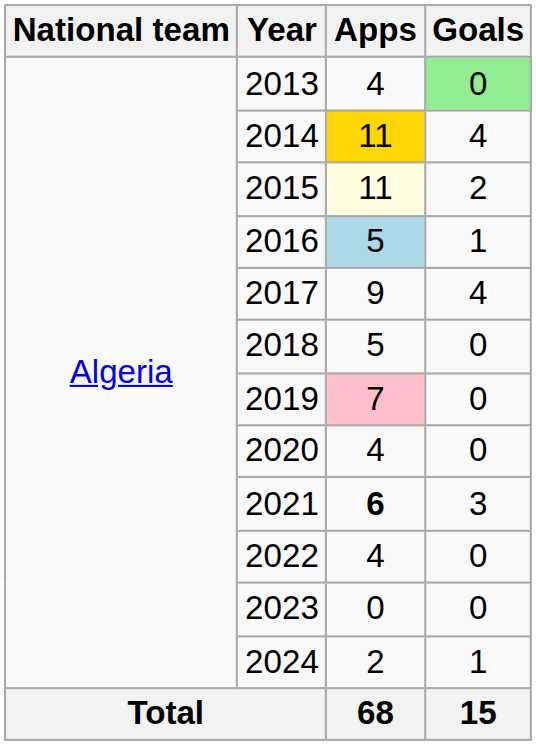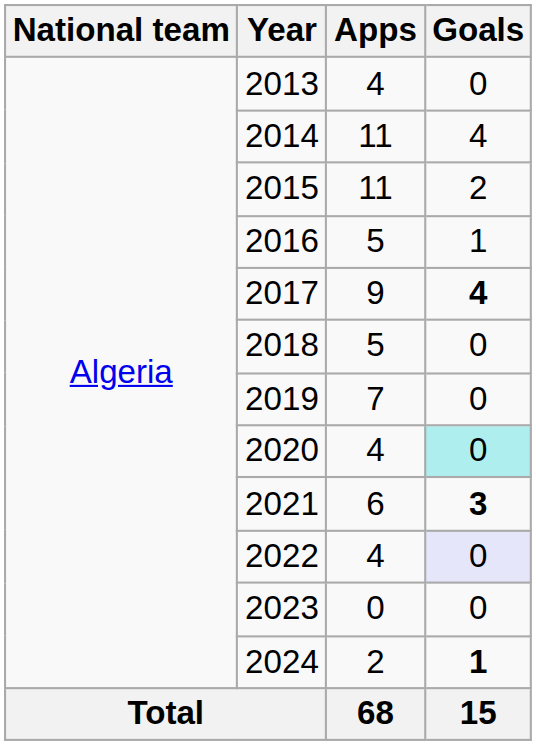2013 | Goals: lightgreen background -> no background
2014 | Apps: gold background -> no background
2015 | Apps: lightyellow background -> no background
2016 | Apps: lightblue background -> no background
2017 | Goals: normal -> bold
2019 | Apps: pink background -> no background
2020 | Goals: no background -> paleturquoise background
2021 | Apps: bold -> normal
2021 | Goals: normal -> bold
2022 | Goals: no background -> lavender background
2024 | Goals: normal -> bold
